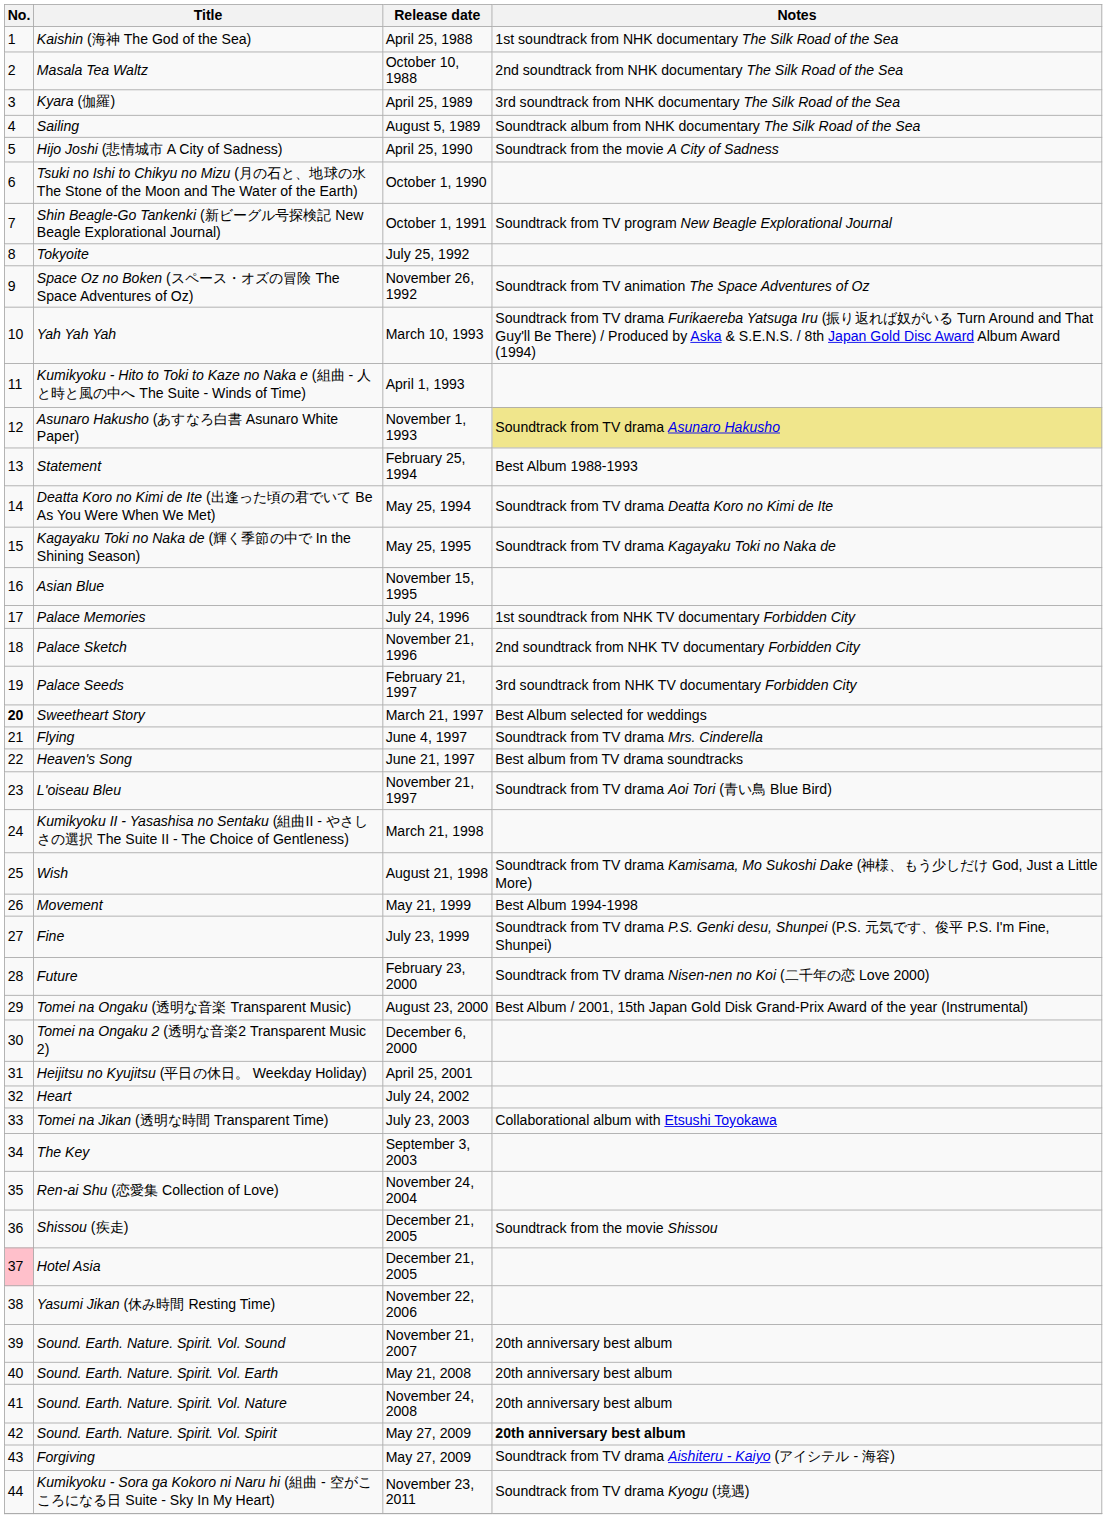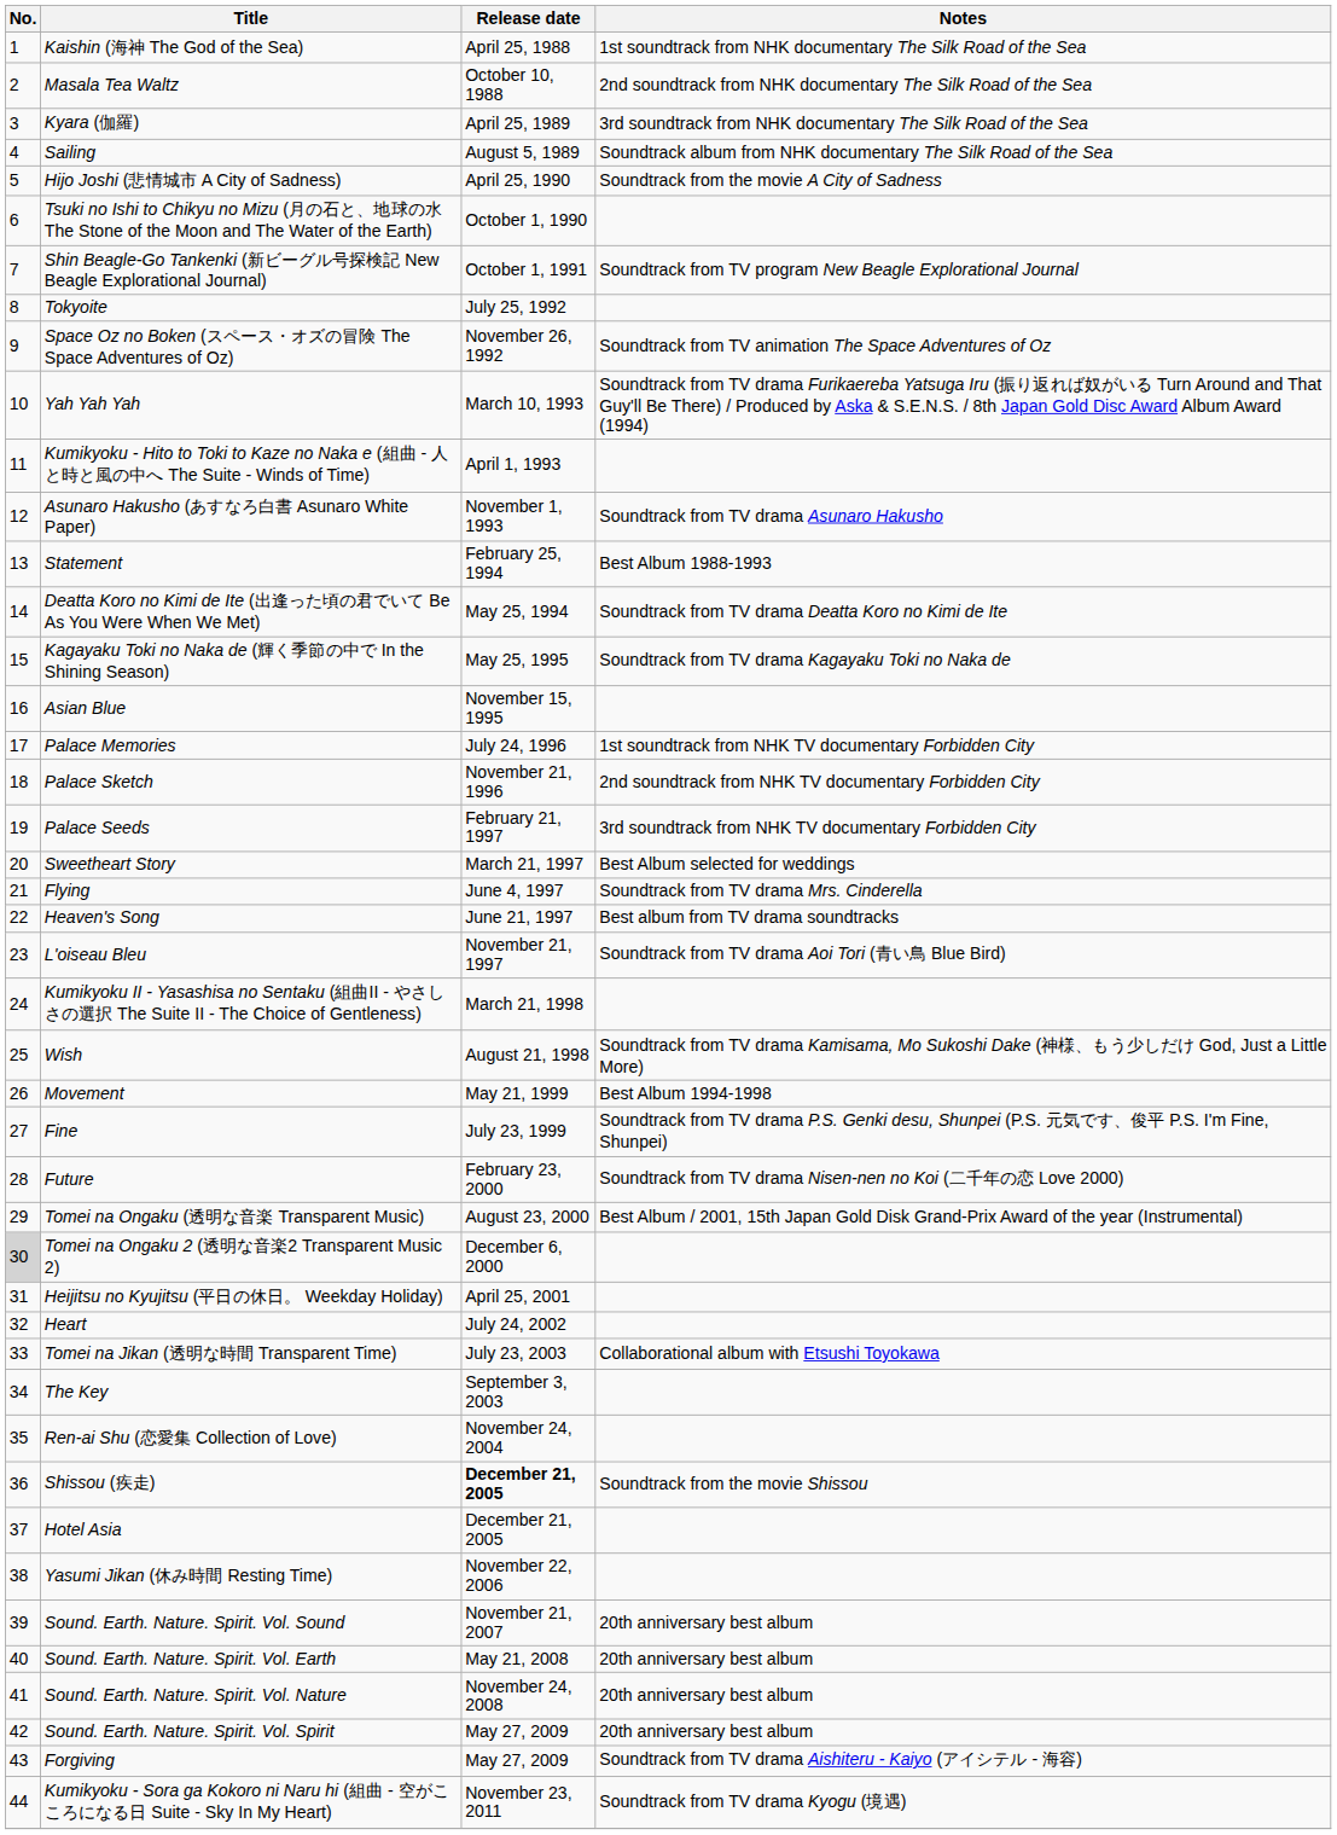Asunaro Hakusho (あすなろ白書 Asunaro White Paper) | Notes: khaki background -> no background
Sweetheart Story | No.: bold -> normal
Tomei na Ongaku 2 (透明な音楽2 Transparent Music 2) | No.: no background -> lightgrey background
Shissou (疾走) | Release date: normal -> bold
Hotel Asia | No.: pink background -> no background
Sound. Earth. Nature. Spirit. Vol. Spirit | Notes: bold -> normal
